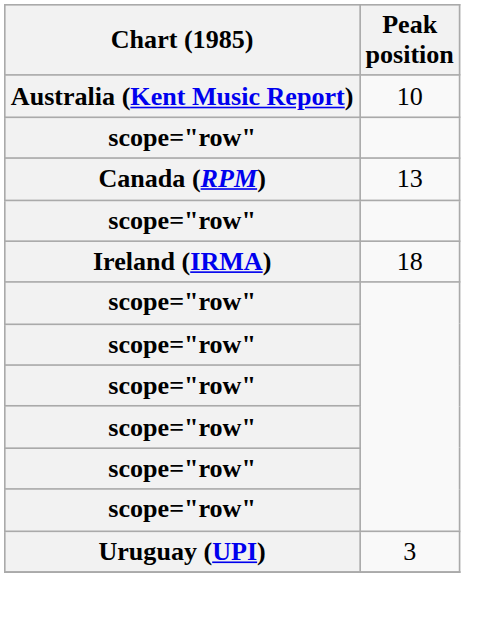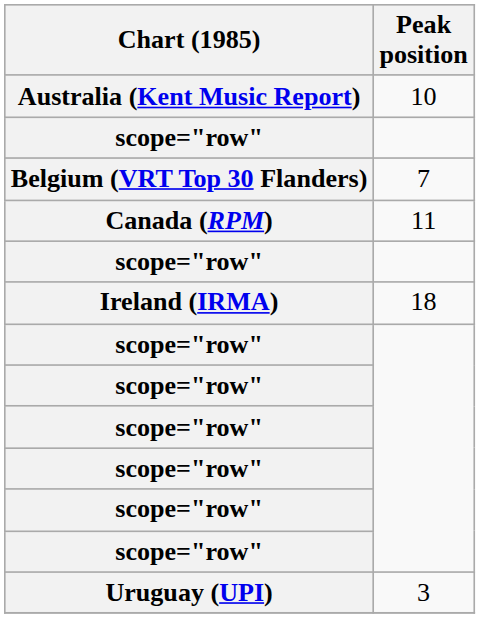+ row: Belgium (VRT Top 30 Flanders) | 7
Canada (RPM) | Peak position: 13 -> 11
